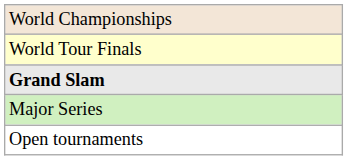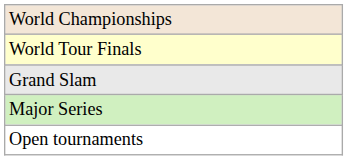row 3 | column 1: bold -> normal
